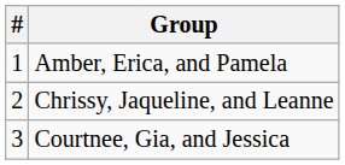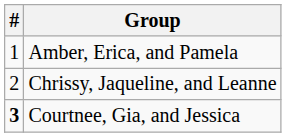Courtnee, Gia, and Jessica | #: normal -> bold
